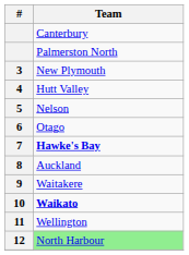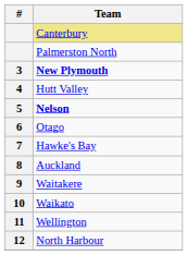Canterbury | Team: no background -> khaki background
New Plymouth | Team: normal -> bold
Nelson | Team: normal -> bold
Hawke's Bay | Team: bold -> normal
Waikato | Team: bold -> normal
North Harbour | Team: lightgreen background -> no background
